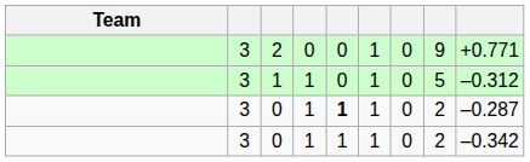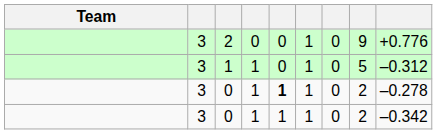row 2 | column 9: +0.771 -> +0.776
row 4 | column 9: –0.287 -> –0.278
